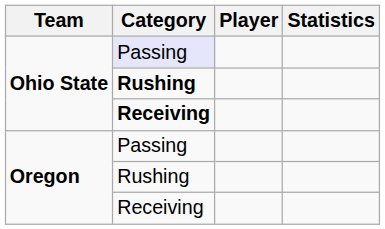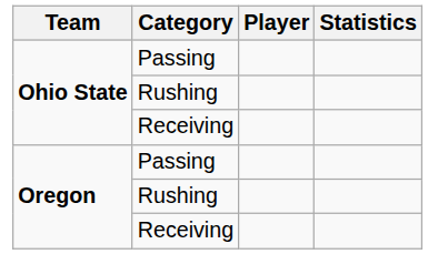Ohio State / Passing | Category: lavender background -> no background
Ohio State / Rushing | Category: bold -> normal
Ohio State / Receiving | Category: bold -> normal
